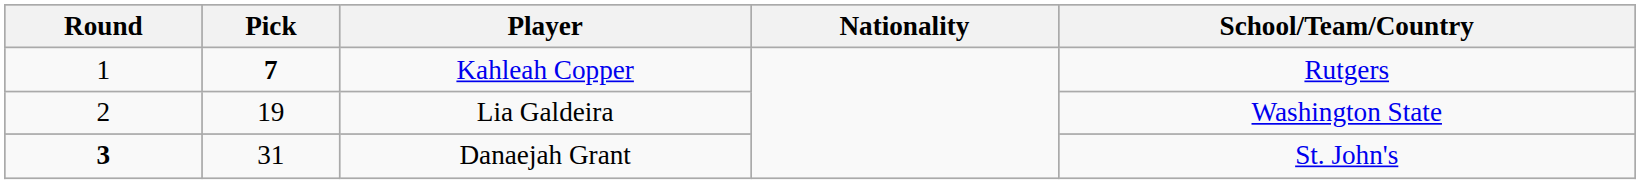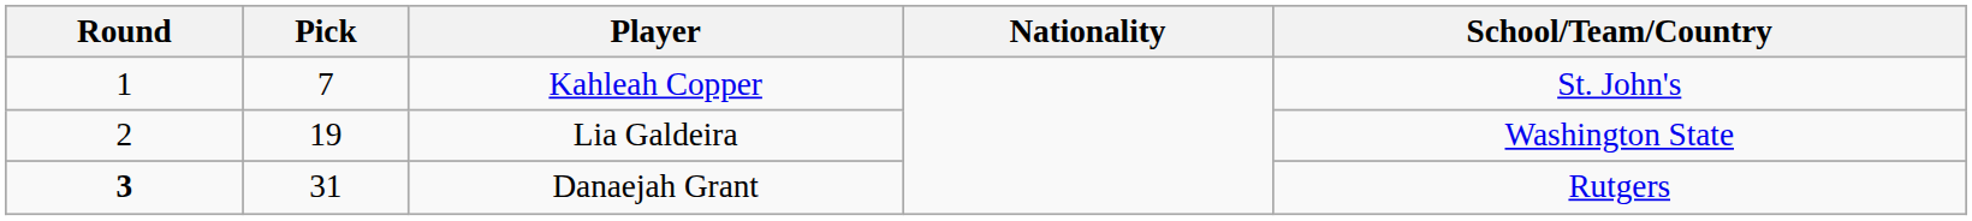Kahleah Copper | Pick: bold -> normal
Kahleah Copper | School/Team/Country: Rutgers -> St. John's
Danaejah Grant | School/Team/Country: St. John's -> Rutgers
